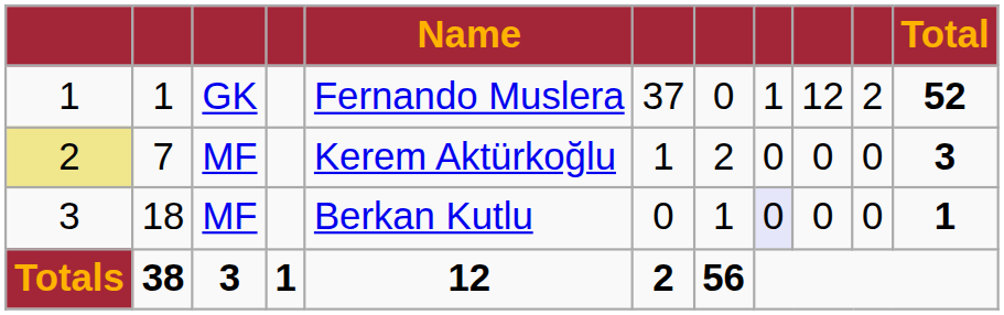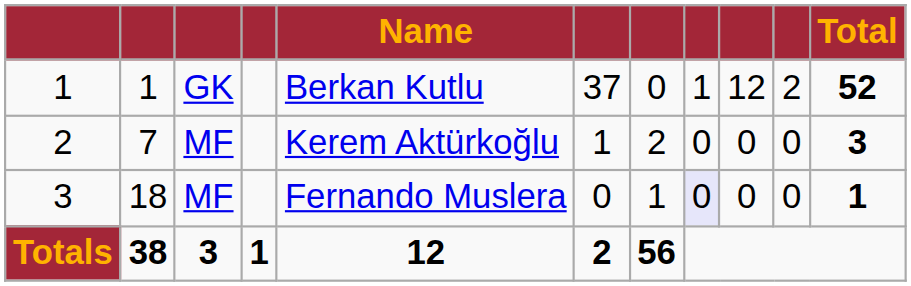row 2 | Name: Fernando Muslera -> Berkan Kutlu
row 3 | column 1: khaki background -> no background
row 4 | Name: Berkan Kutlu -> Fernando Muslera
